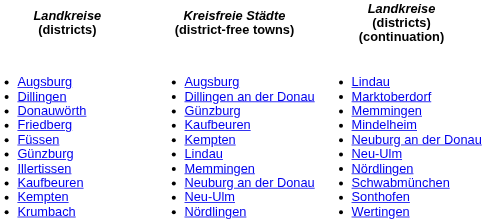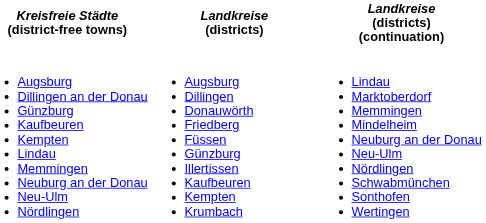columns swapped: Kreisfreie Städte (district-free towns) <-> Landkreise (districts)
